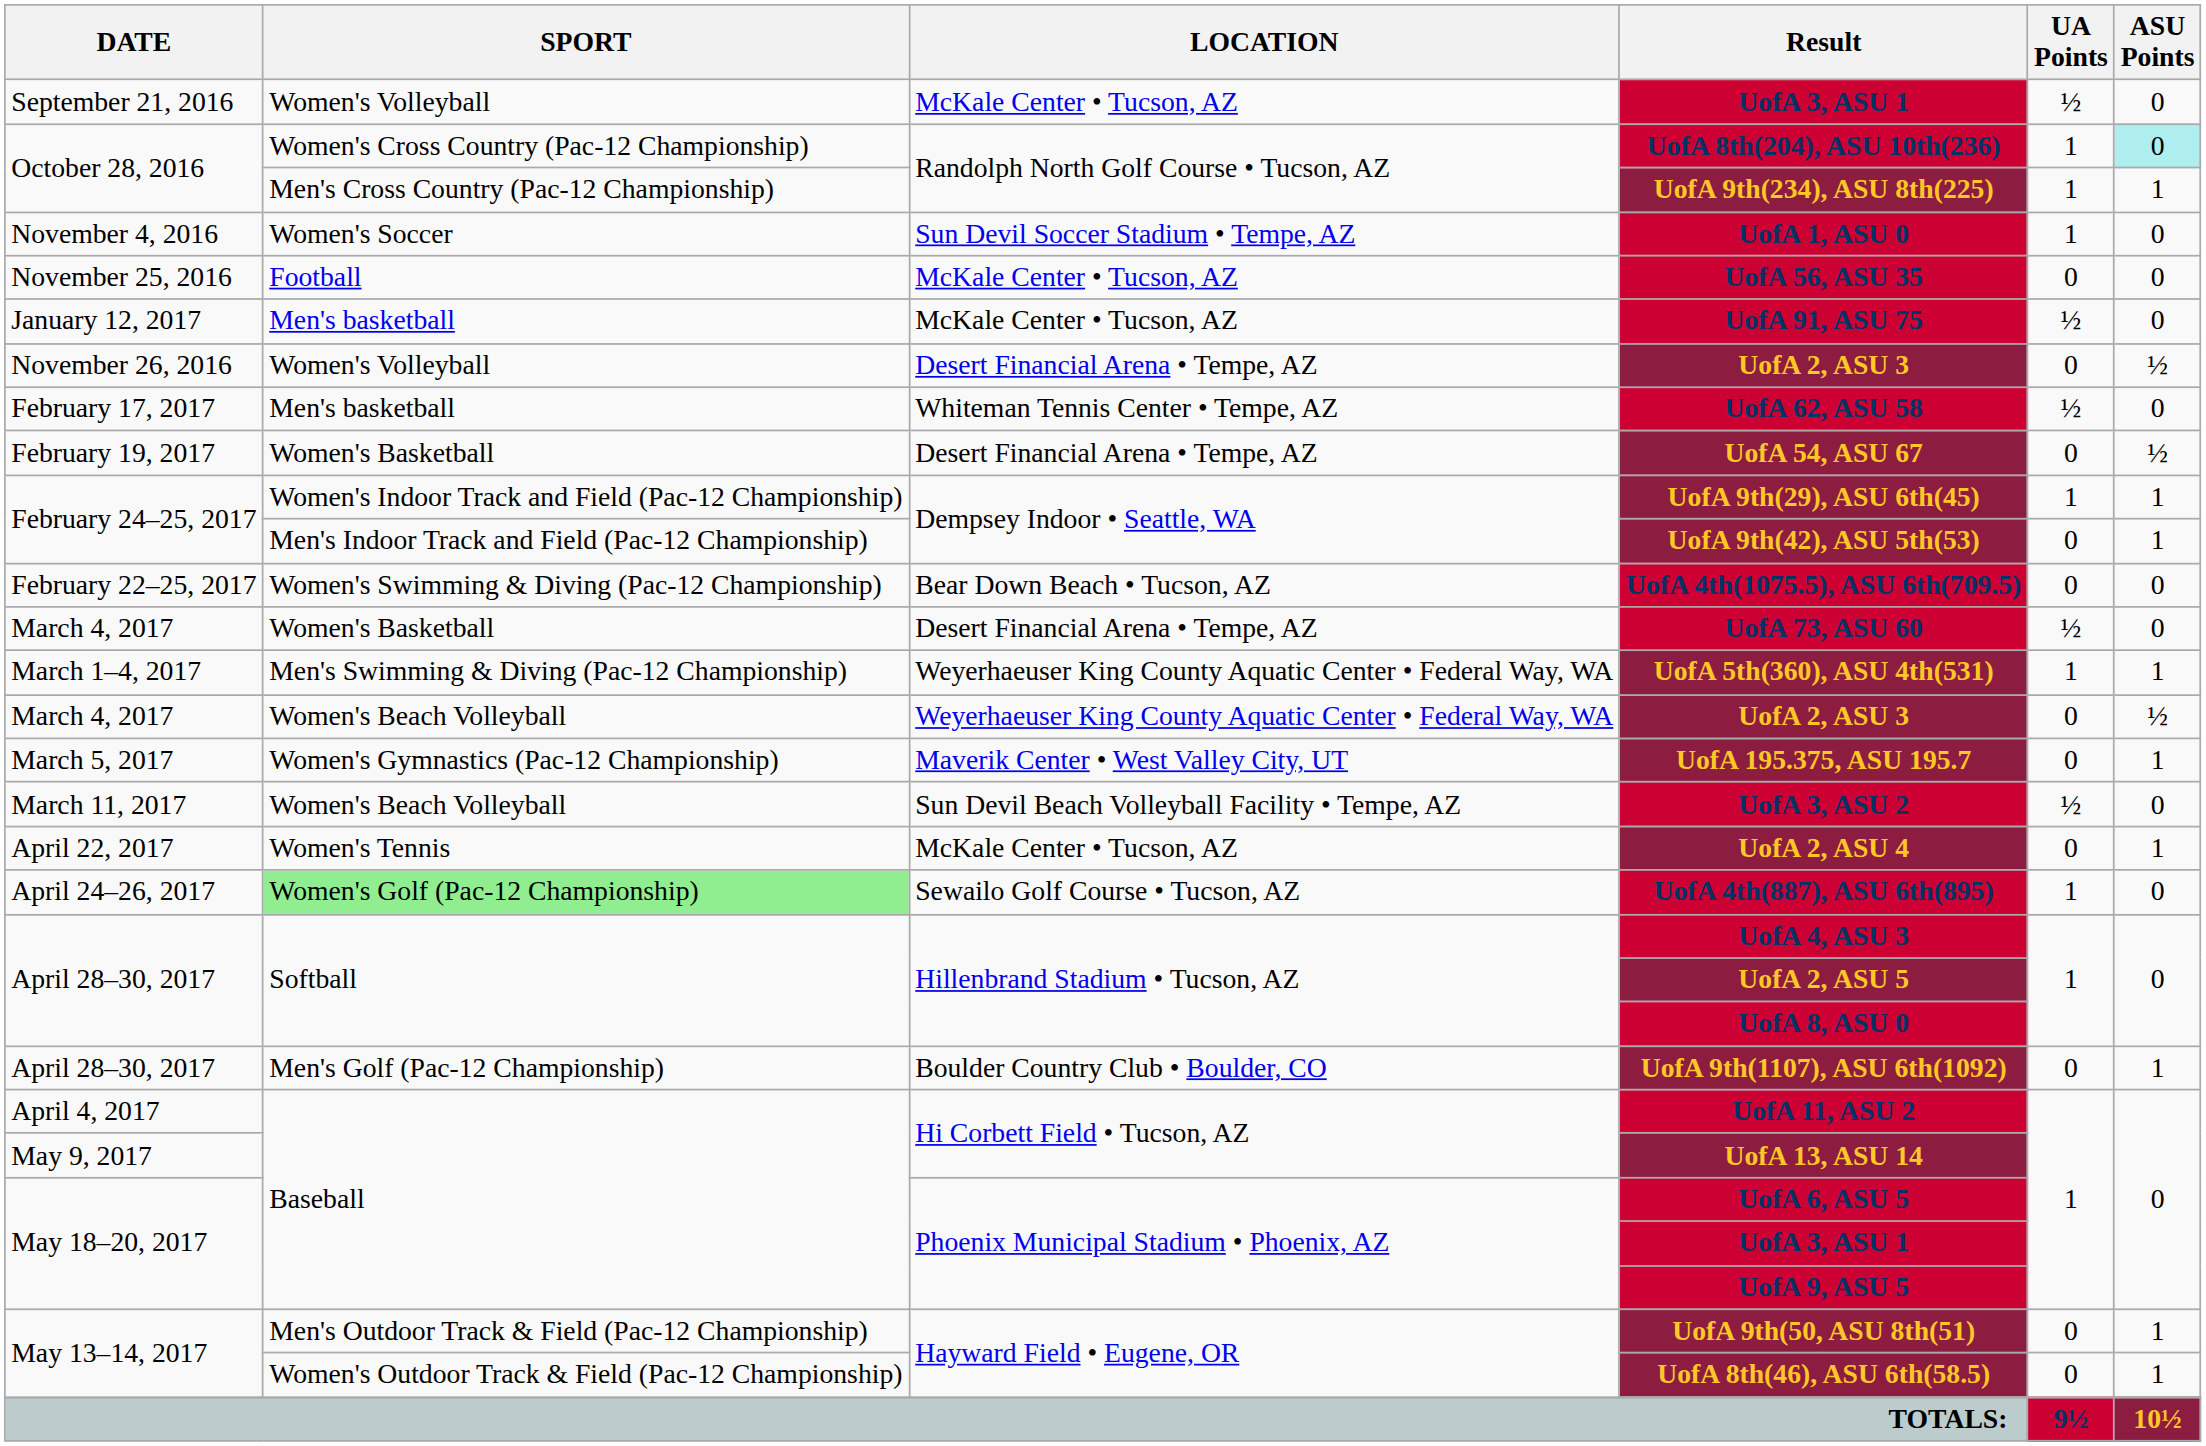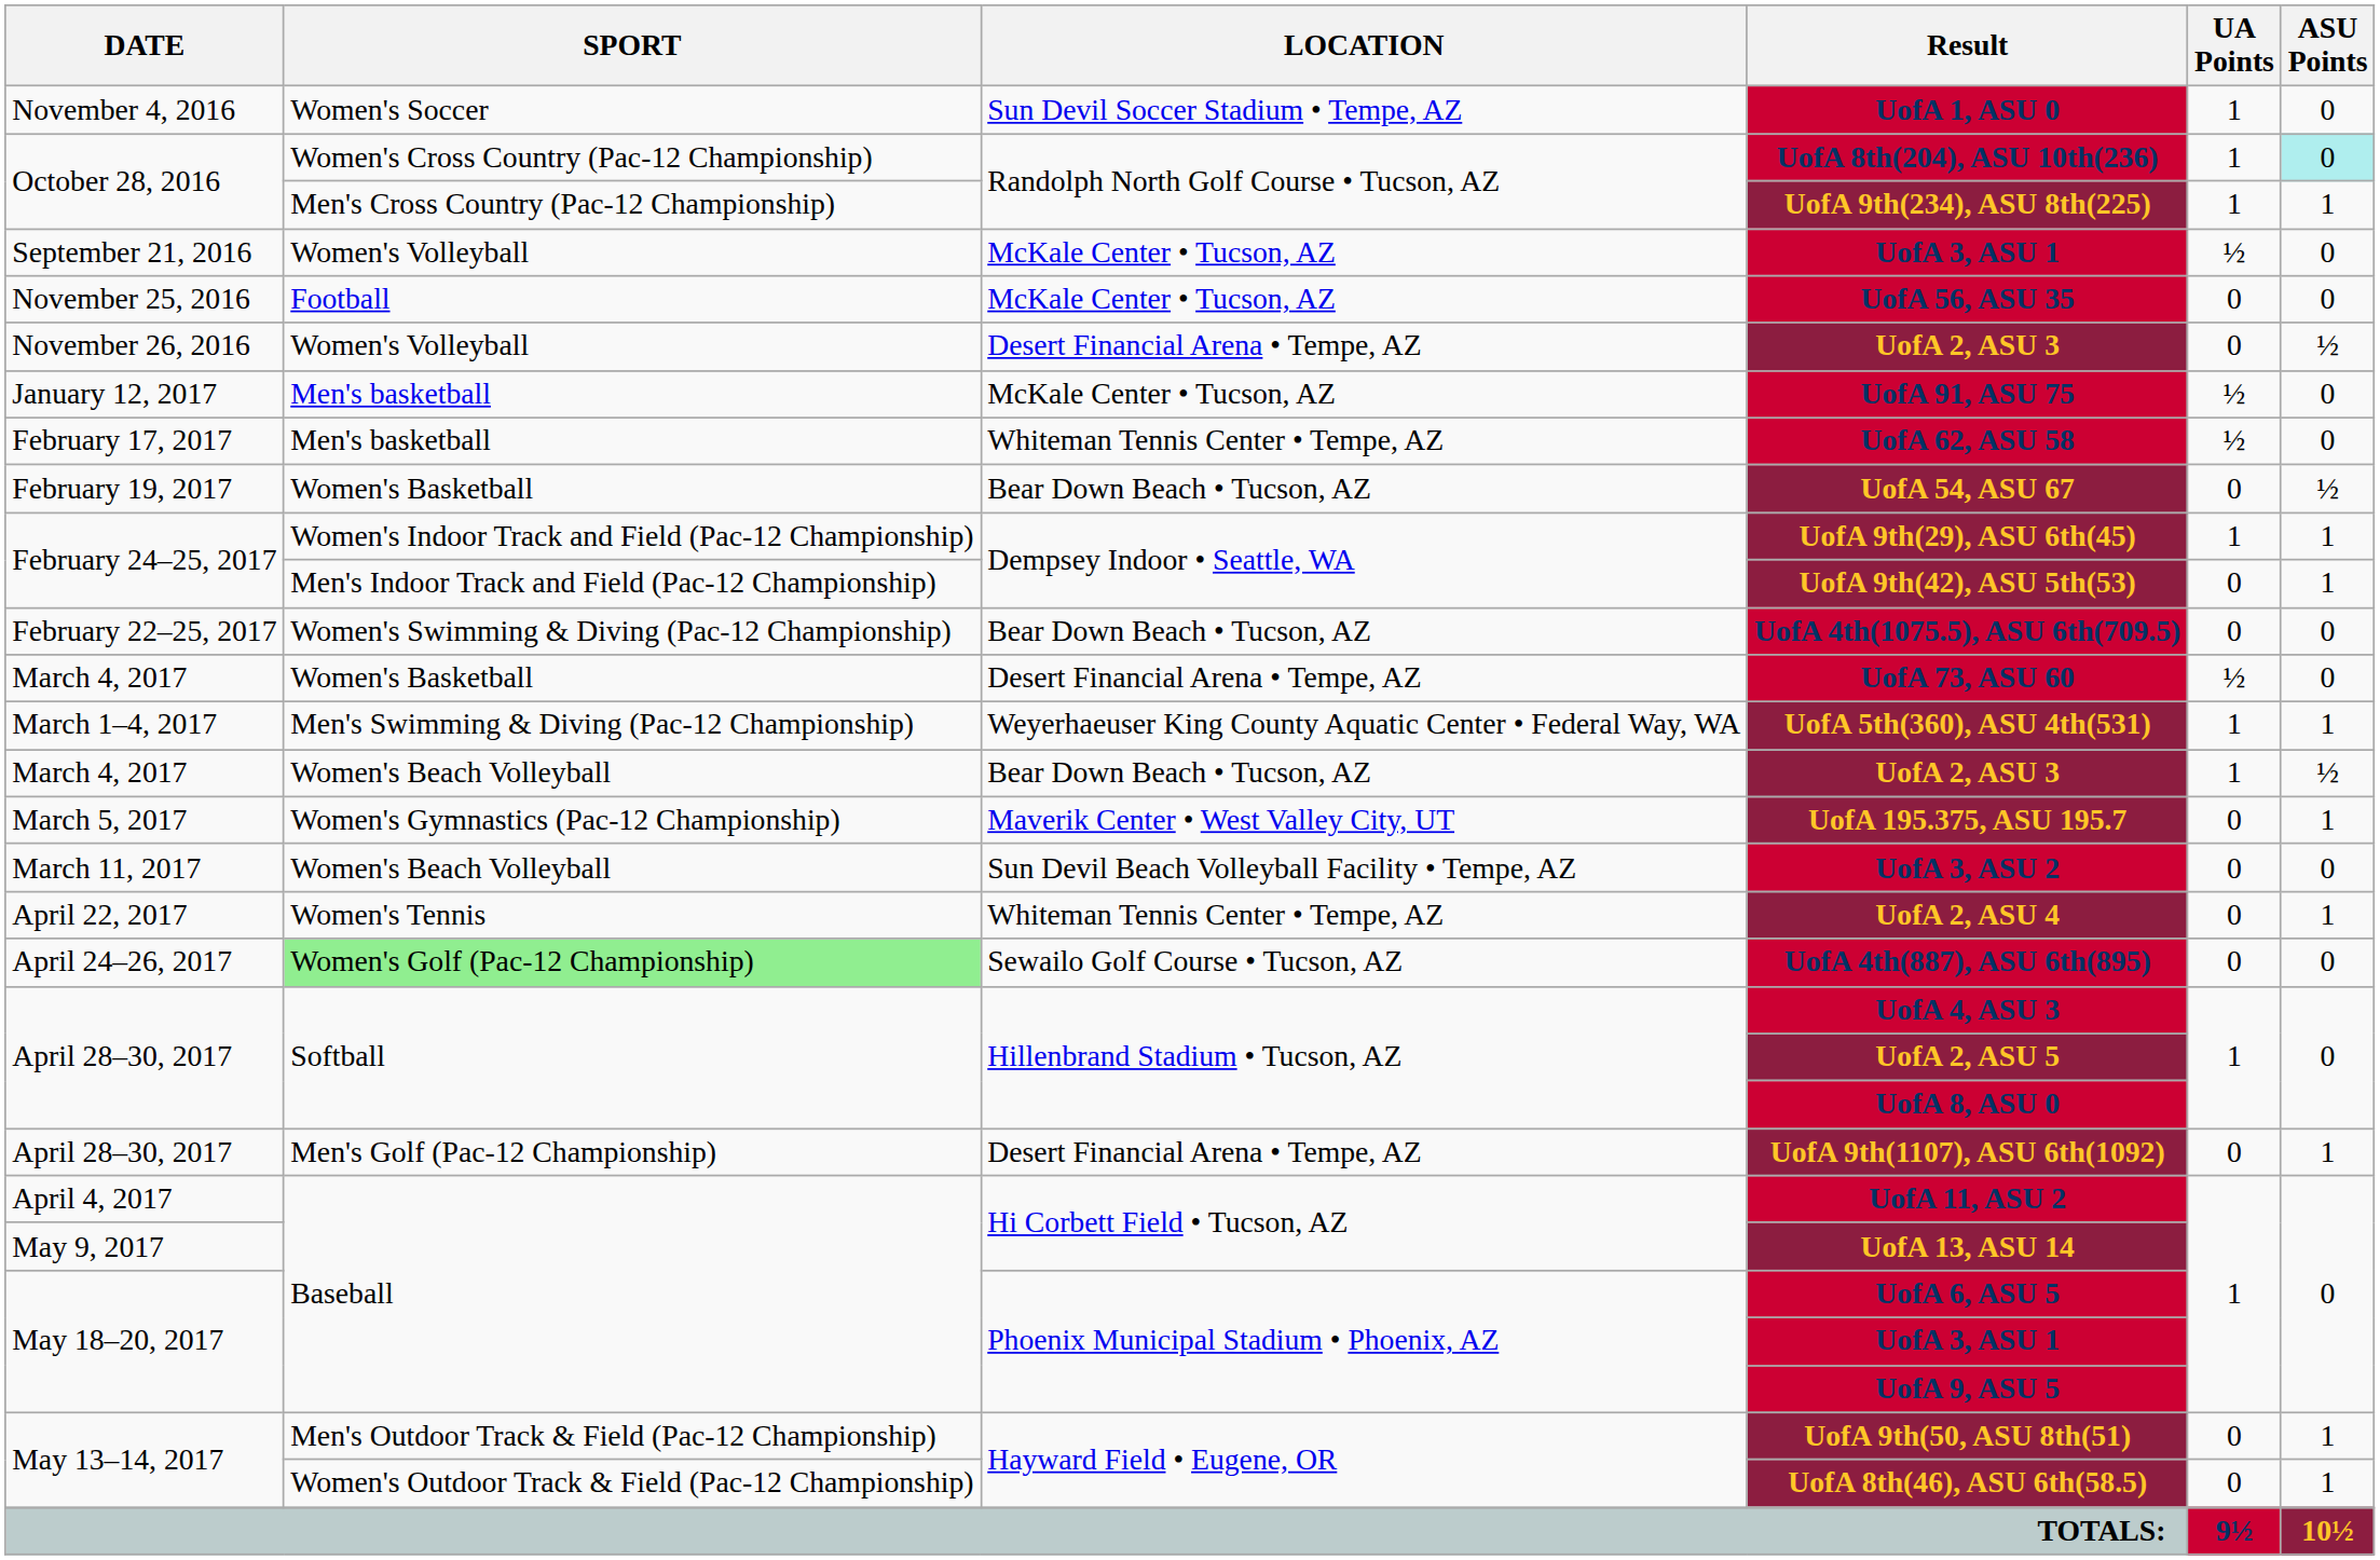rows swapped: September 21, 2016 / UofA 3, ASU 1 <-> UofA 1, ASU 0
rows swapped: November 26, 2016 / UofA 2, ASU 3 <-> UofA 91, ASU 75
UofA 54, ASU 67 | LOCATION: Desert Financial Arena • Tempe, AZ -> Bear Down Beach • Tucson, AZ
March 4, 2017 / UofA 2, ASU 3 | LOCATION: Weyerhaeuser King County Aquatic Center • Federal Way, WA -> Bear Down Beach • Tucson, AZ
March 4, 2017 / UofA 2, ASU 3 | UA Points: 0 -> 1
UofA 3, ASU 2 | UA Points: ½ -> 0
UofA 2, ASU 4 | LOCATION: McKale Center • Tucson, AZ -> Whiteman Tennis Center • Tempe, AZ
UofA 4th(887), ASU 6th(895) | UA Points: 1 -> 0
UofA 9th(1107), ASU 6th(1092) | LOCATION: Boulder Country Club • Boulder, CO -> Desert Financial Arena • Tempe, AZ
